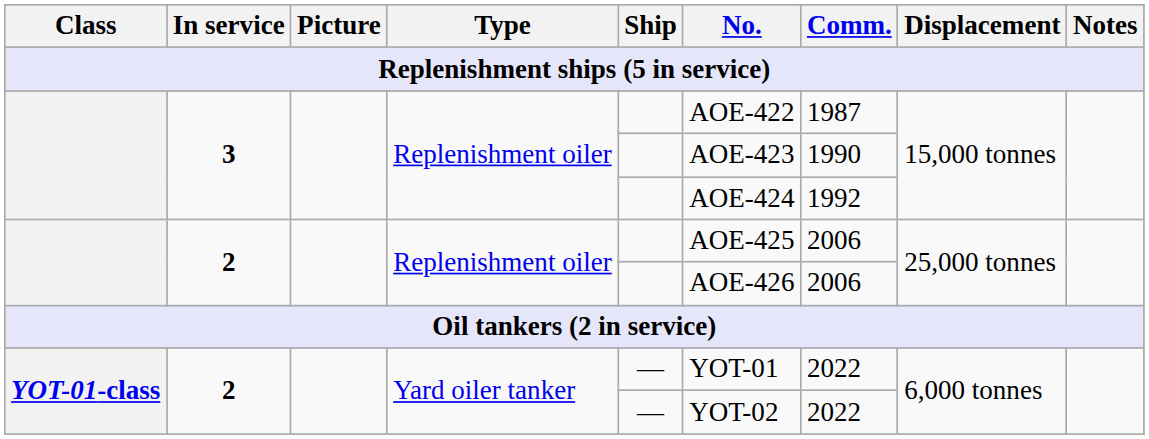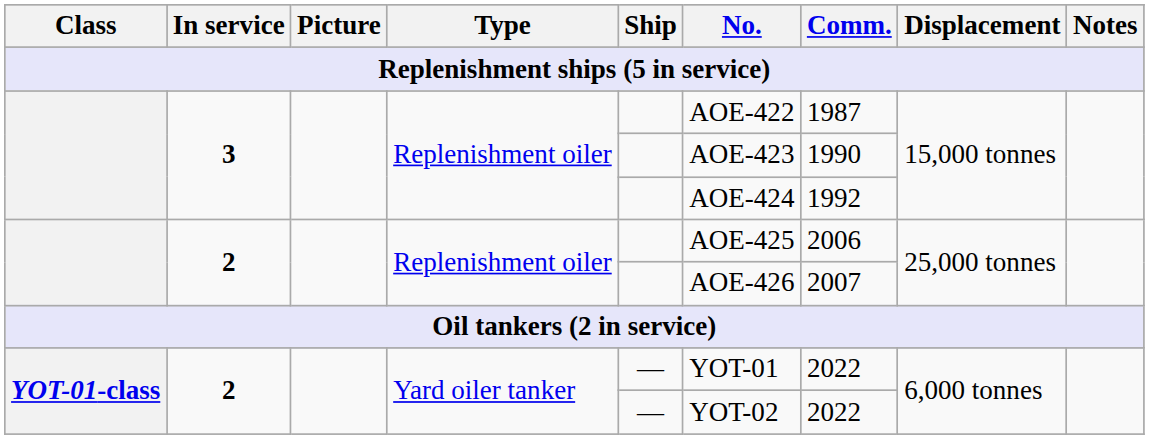row 7 | Comm.: 2006 -> 2007
